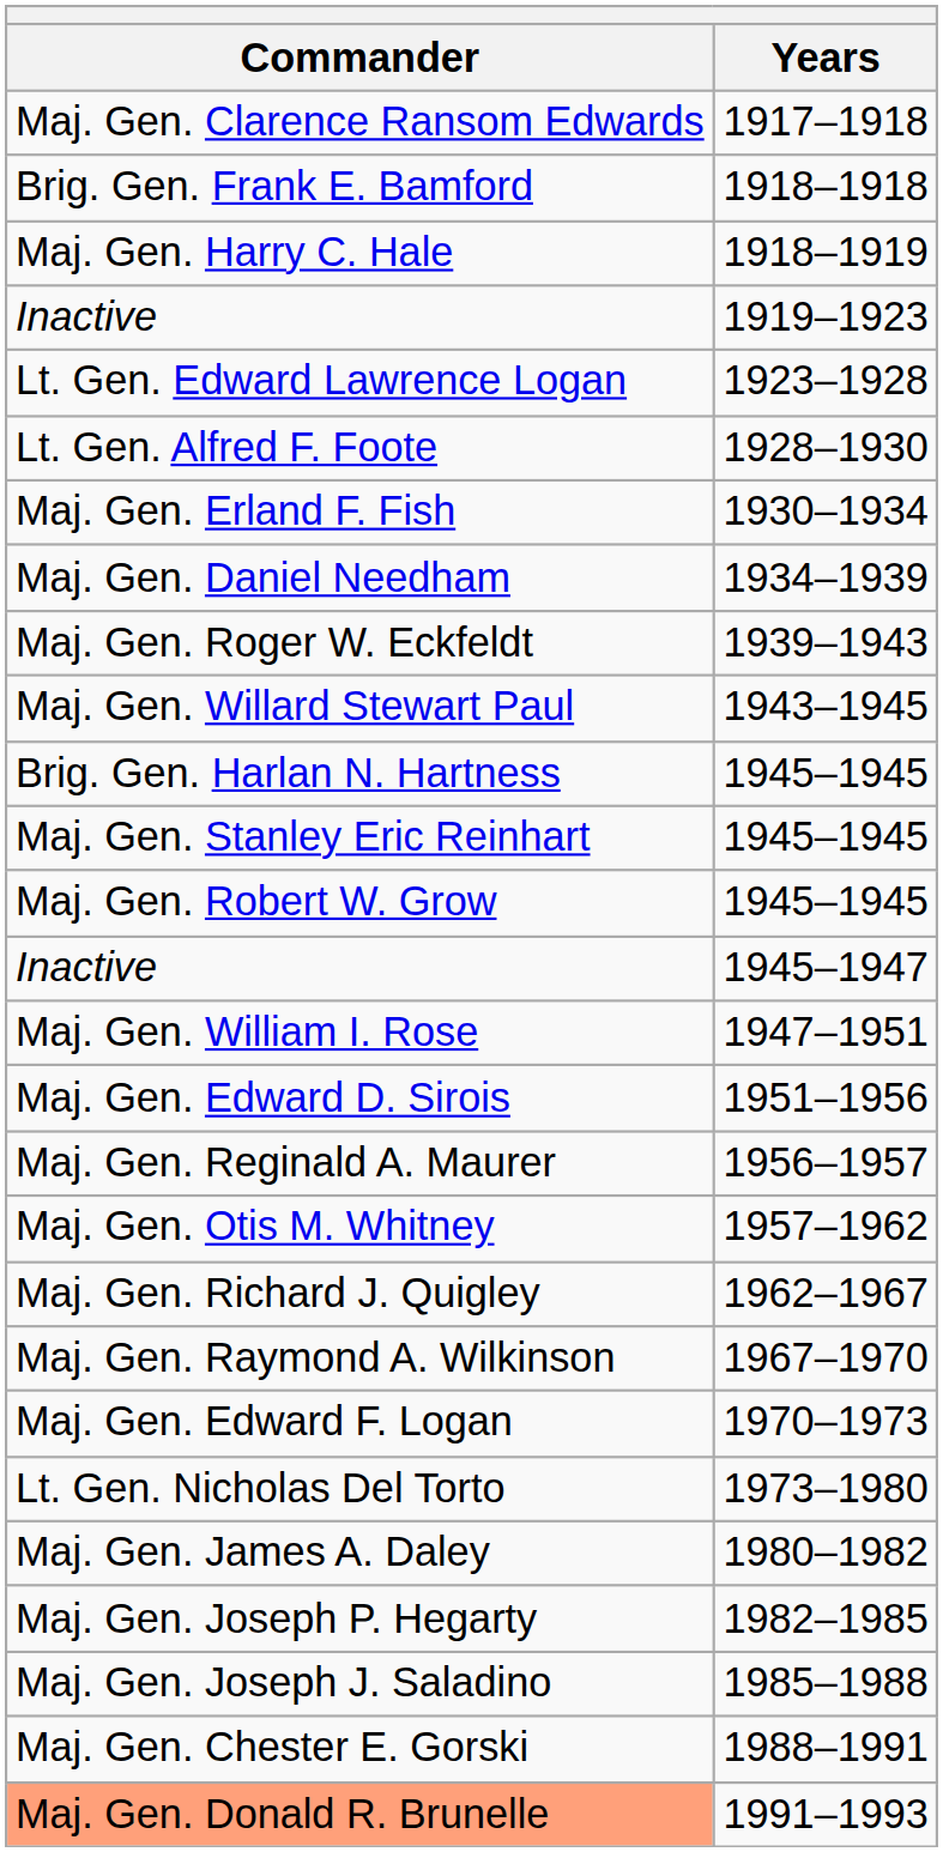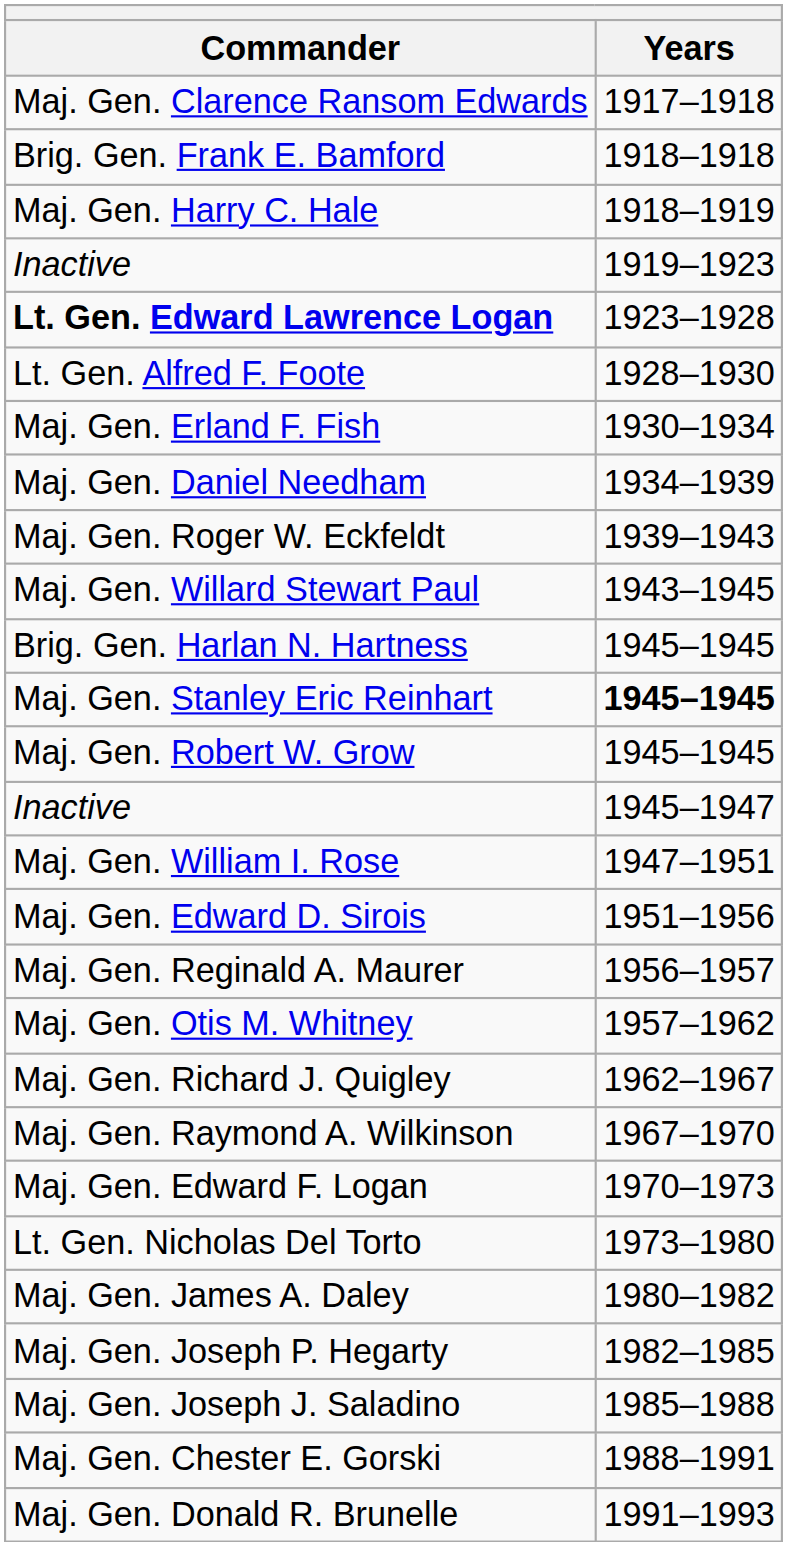Lt. Gen. Edward Lawrence Logan | Commander: normal -> bold
Maj. Gen. Stanley Eric Reinhart | Years: normal -> bold
Maj. Gen. Donald R. Brunelle | Commander: lightsalmon background -> no background
